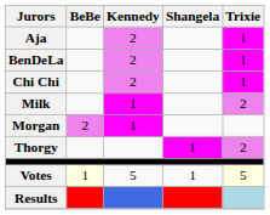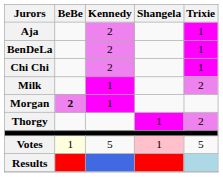Morgan | BeBe: normal -> bold
Votes | Shangela: no background -> pink background
Votes | Trixie: lightyellow background -> no background
